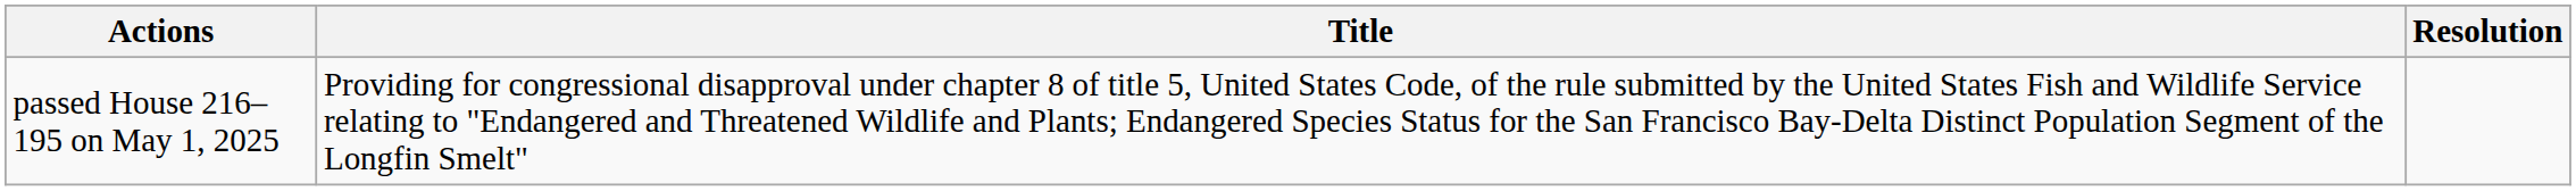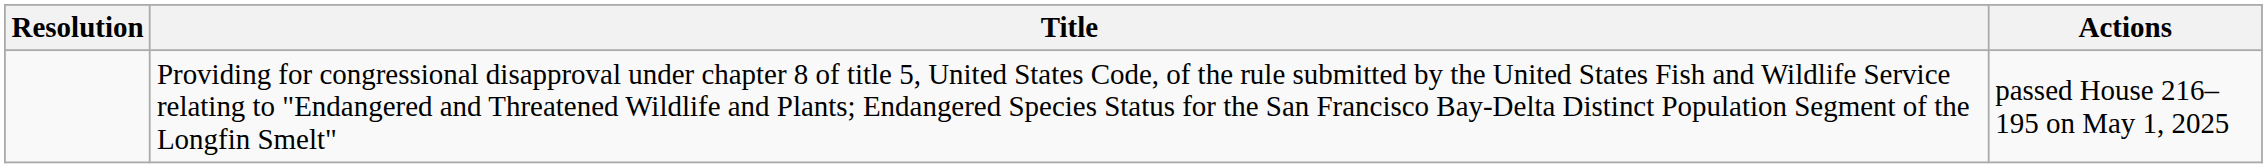columns swapped: Resolution <-> Actions
